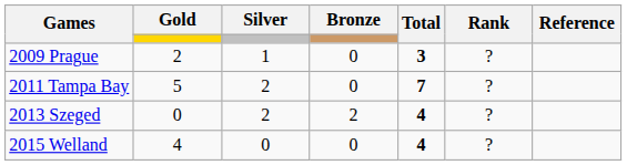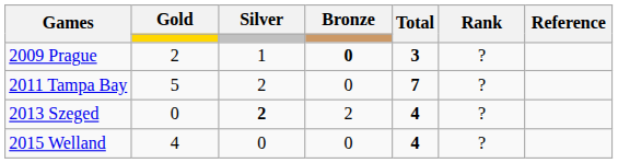2009 Prague | Bronze: normal -> bold
2013 Szeged | Silver: normal -> bold
